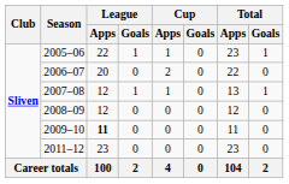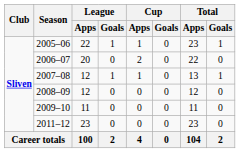2009–10 | League / Apps: bold -> normal
